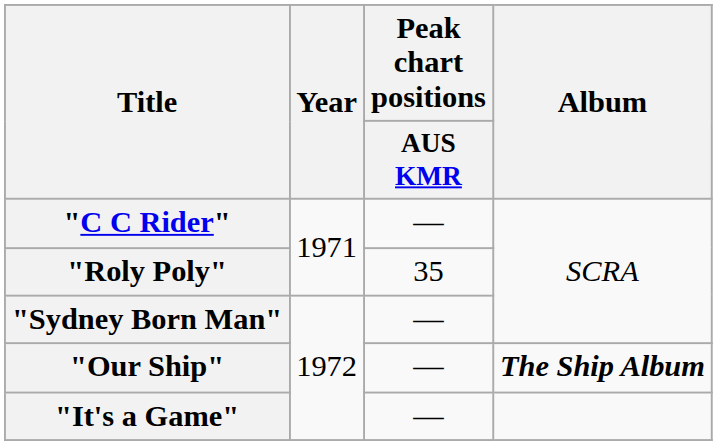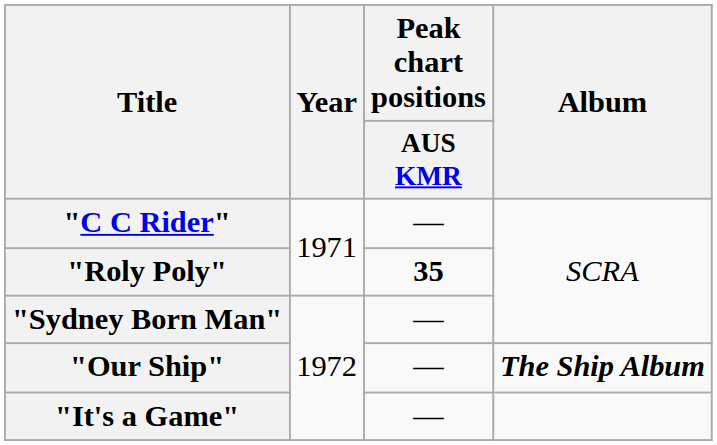"Roly Poly" | Peak chart positions / AUS KMR: normal -> bold
